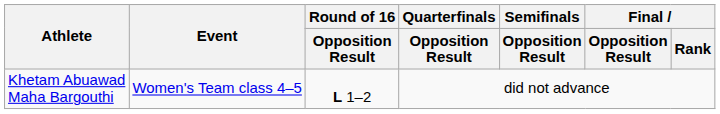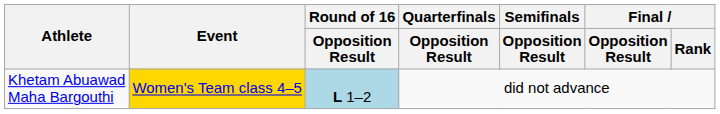Khetam Abuawad Maha Bargouthi | Event: no background -> gold background
Khetam Abuawad Maha Bargouthi | Round of 16 / Opposition Result: no background -> lightblue background
